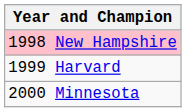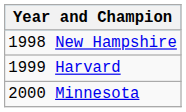row 2 | column 1: pink background -> no background
